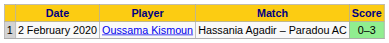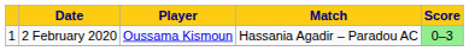2 February 2020 | column 1: lightgrey background -> no background
